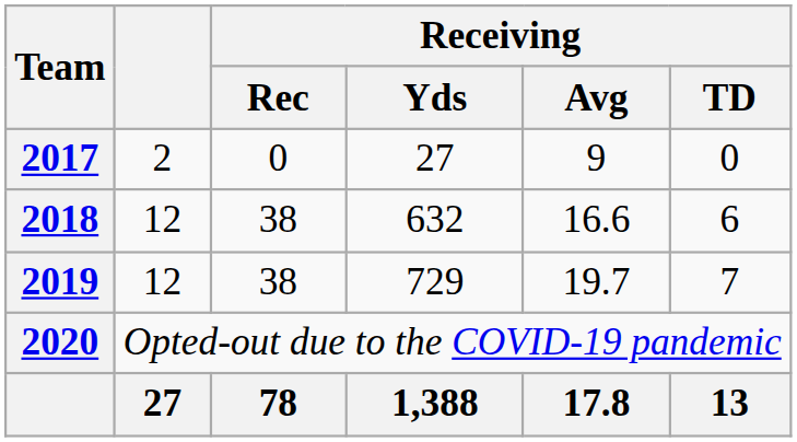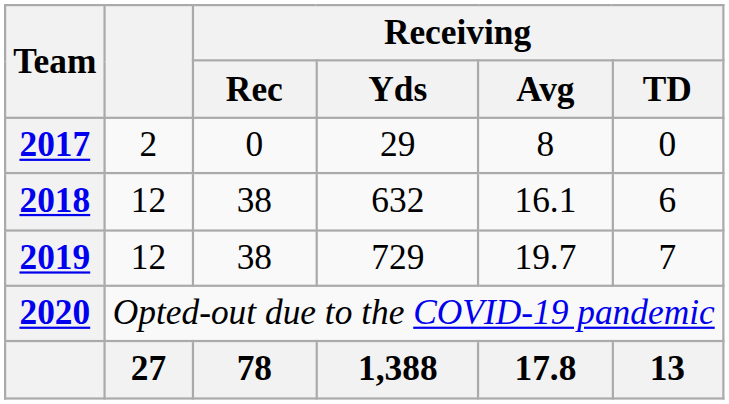2017 | Receiving / Yds: 27 -> 29
2017 | Receiving / Avg: 9 -> 8
2018 | Receiving / Avg: 16.6 -> 16.1
